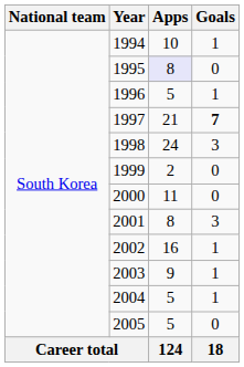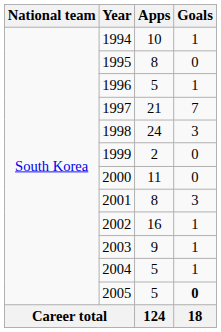1995 | Apps: lavender background -> no background
1997 | Goals: bold -> normal
2005 | Goals: normal -> bold
